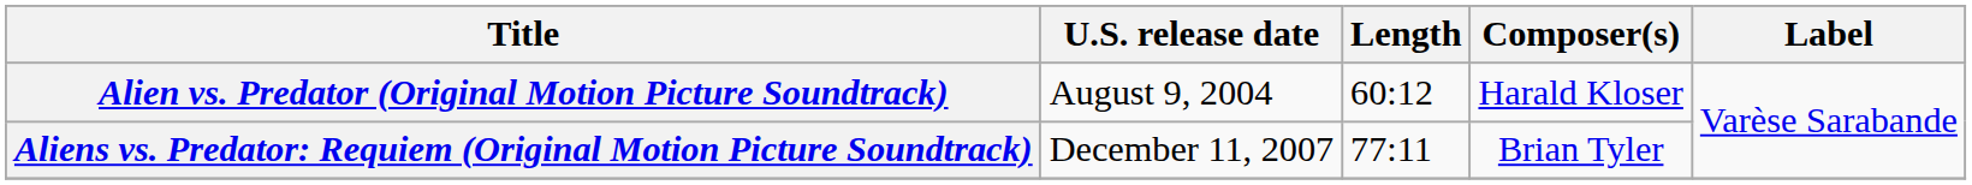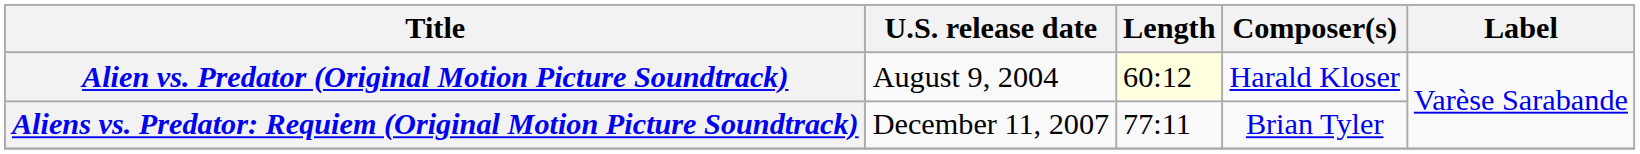Alien vs. Predator (Original Motion Picture Soundtrack) | Length: no background -> lightyellow background
